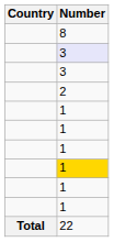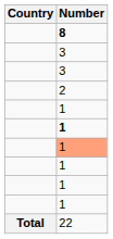row 2 | Number: normal -> bold
row 3 | Number: lavender background -> no background
row 7 | Number: normal -> bold
row 8 | Number: no background -> lightsalmon background
row 9 | Number: gold background -> no background
